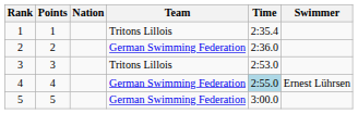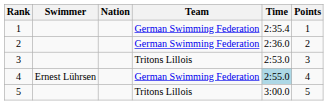columns swapped: Swimmer <-> Points
row 2 | Team: Tritons Lillois -> German Swimming Federation
row 6 | Team: German Swimming Federation -> Tritons Lillois
